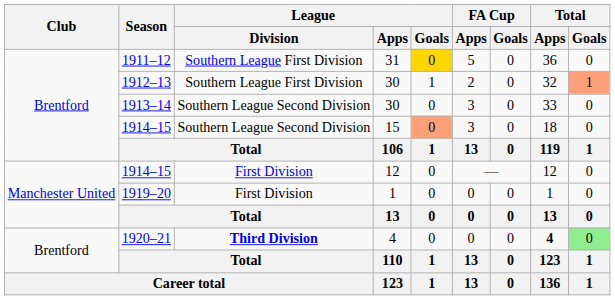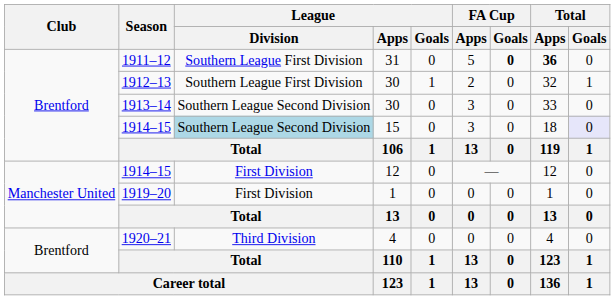1911–12 | League / Goals: gold background -> no background
1911–12 | FA Cup / Goals: normal -> bold
1911–12 | Total / Apps: normal -> bold
1912–13 | Total / Goals: lightsalmon background -> no background
1914–15 / 15 | League / Division: no background -> lightblue background
1914–15 / 15 | League / Goals: lightsalmon background -> no background
1914–15 / 15 | Total / Goals: no background -> lavender background
1920–21 | League / Division: bold -> normal
1920–21 | Total / Apps: bold -> normal
1920–21 | Total / Goals: lightgreen background -> no background
